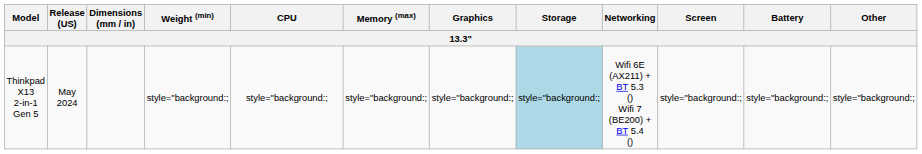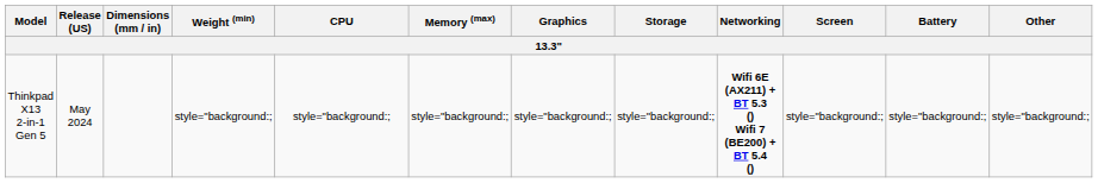Thinkpad X13 2-in-1 Gen 5 | Storage: lightblue background -> no background
Thinkpad X13 2-in-1 Gen 5 | Networking: normal -> bold
